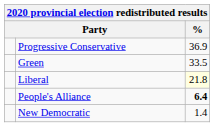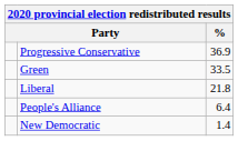Liberal | %: lightyellow background -> no background
People's Alliance | %: bold -> normal
